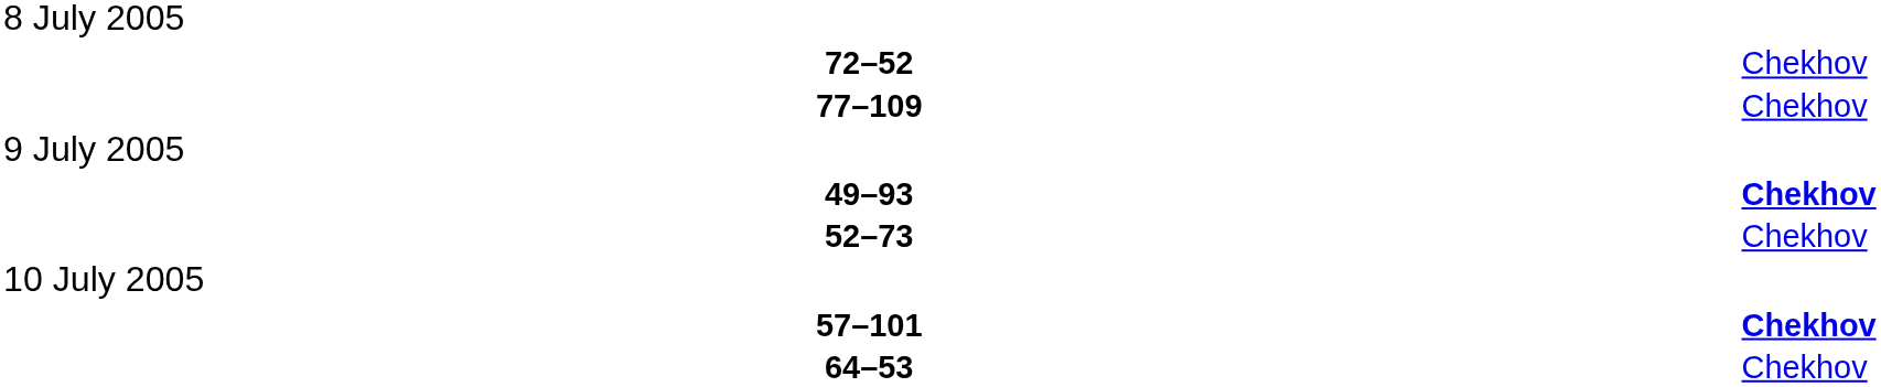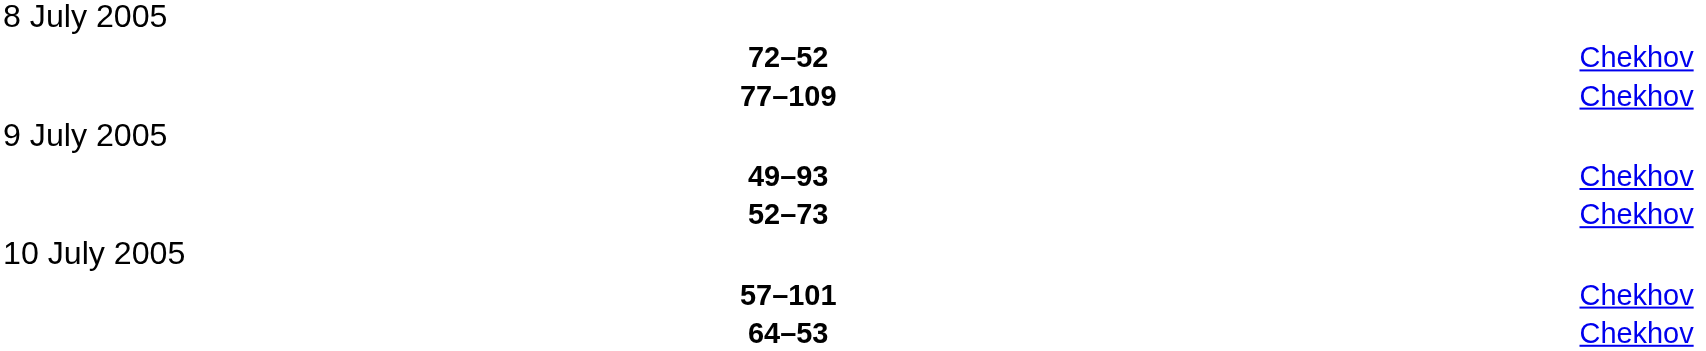49–93 | column 3: bold -> normal
57–101 | column 3: bold -> normal
